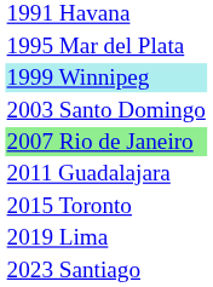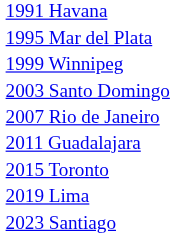1999 Winnipeg | column 1: paleturquoise background -> no background
2007 Rio de Janeiro | column 1: lightgreen background -> no background
